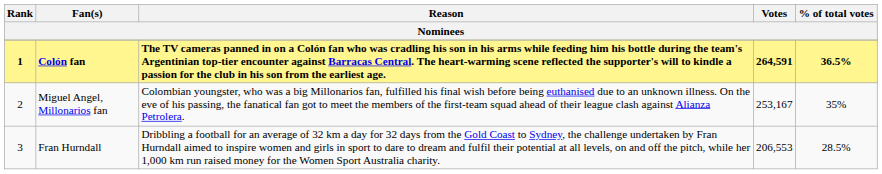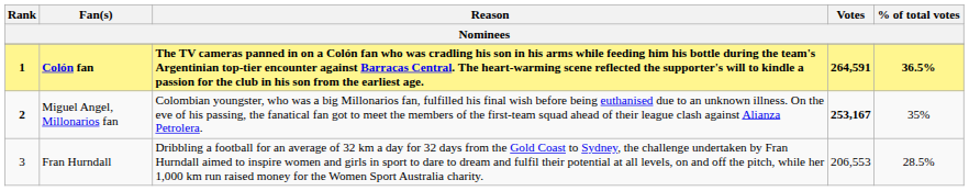Miguel Angel, Millonarios fan | Rank: normal -> bold
Miguel Angel, Millonarios fan | Votes: normal -> bold
